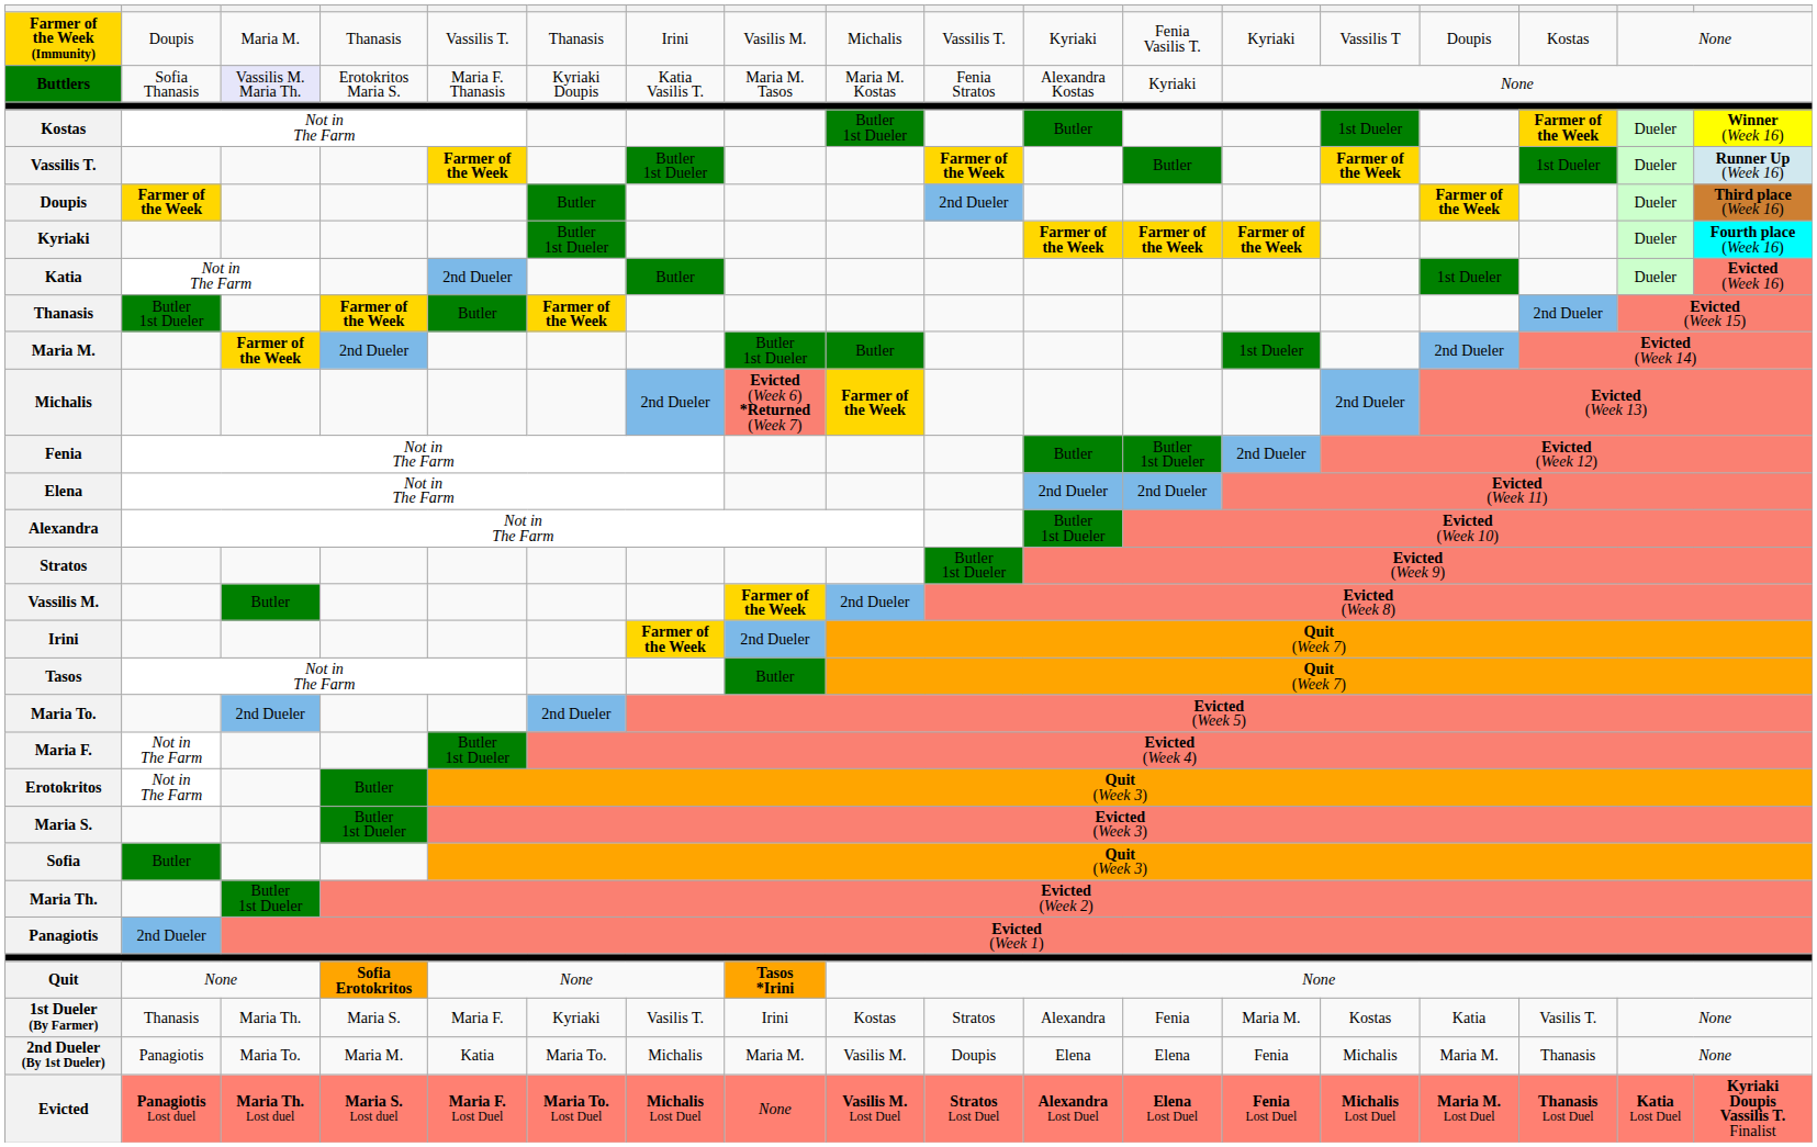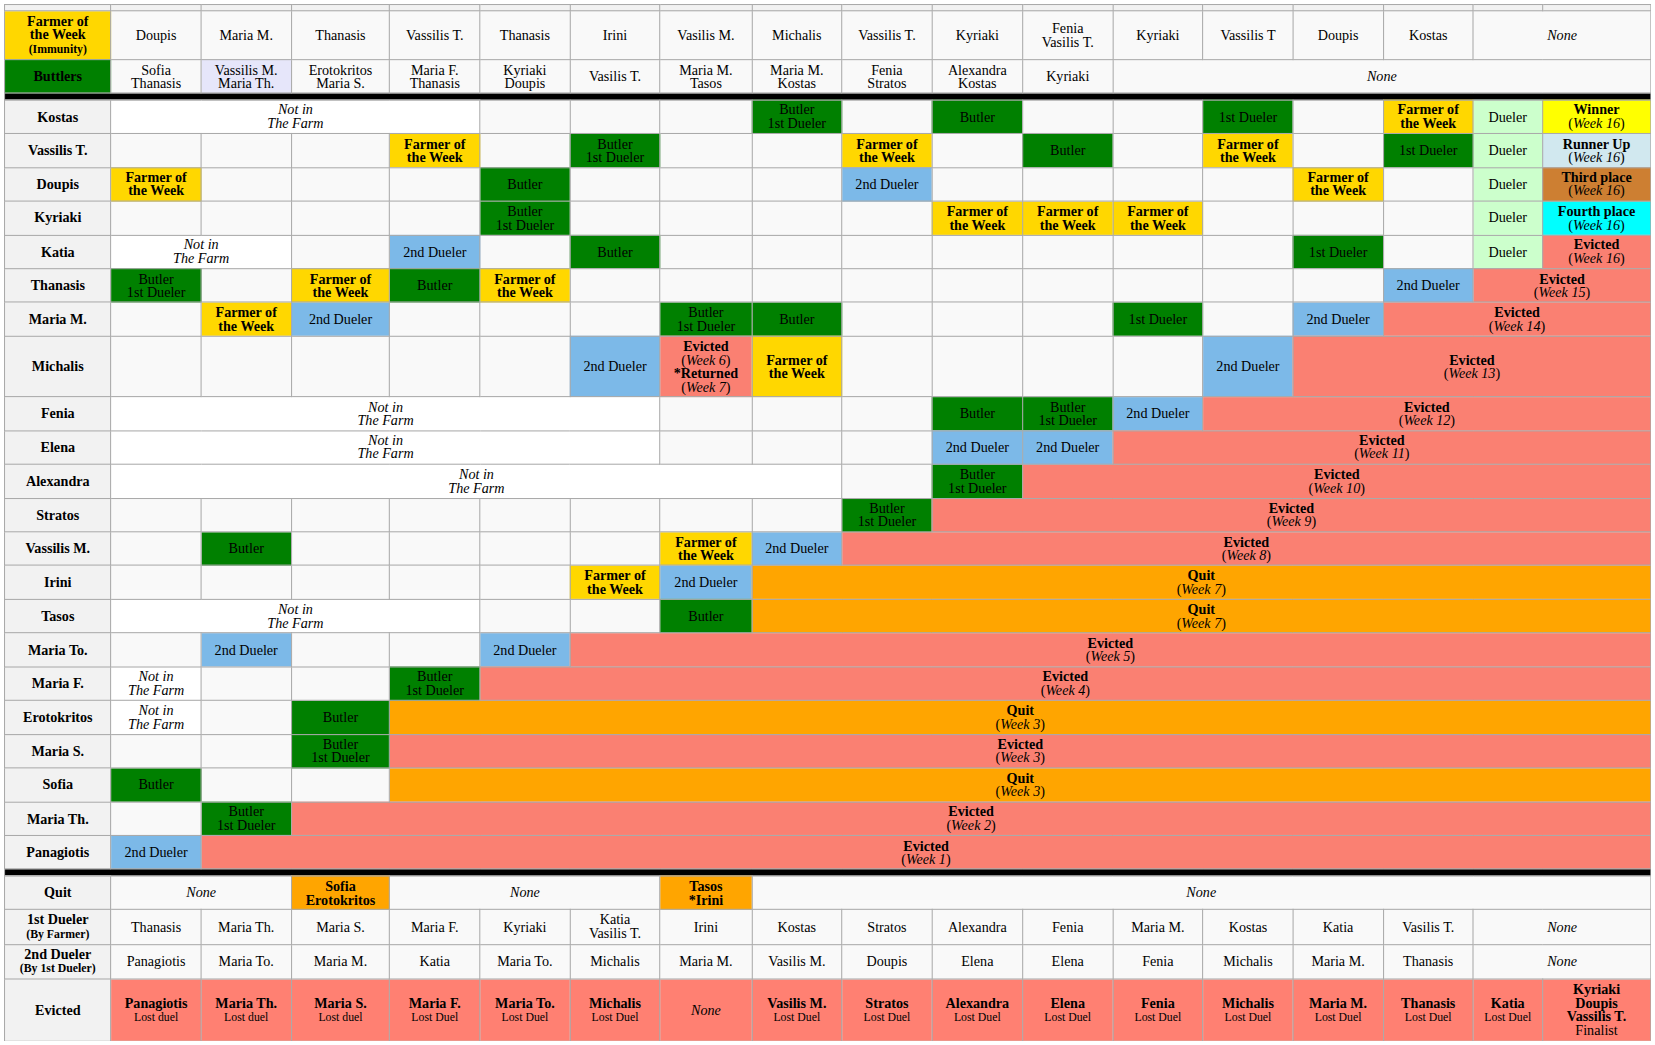Buttlers | column 7: Katia Vasilis T. -> Vasilis T.
1st Dueler (By Farmer) | column 7: Vasilis T. -> Katia Vasilis T.
